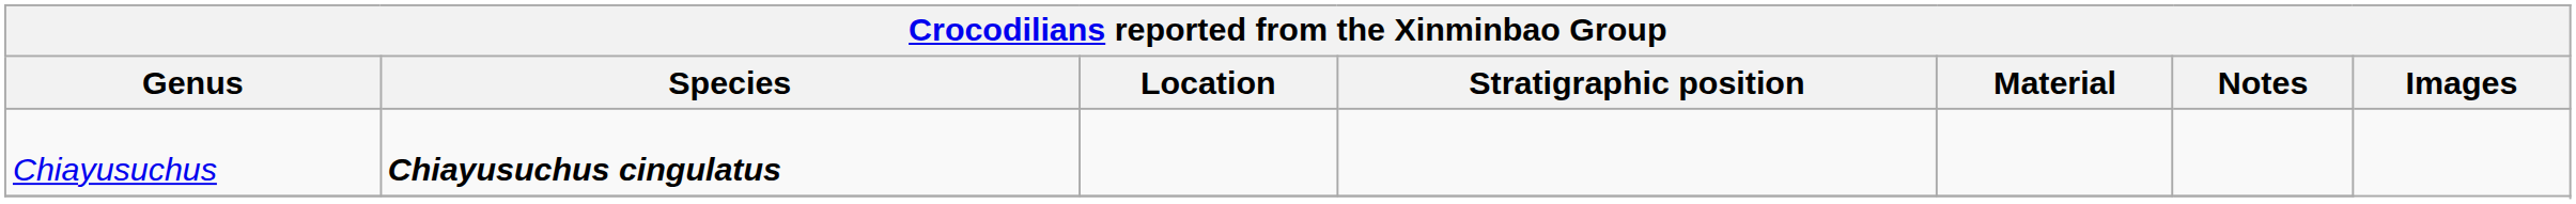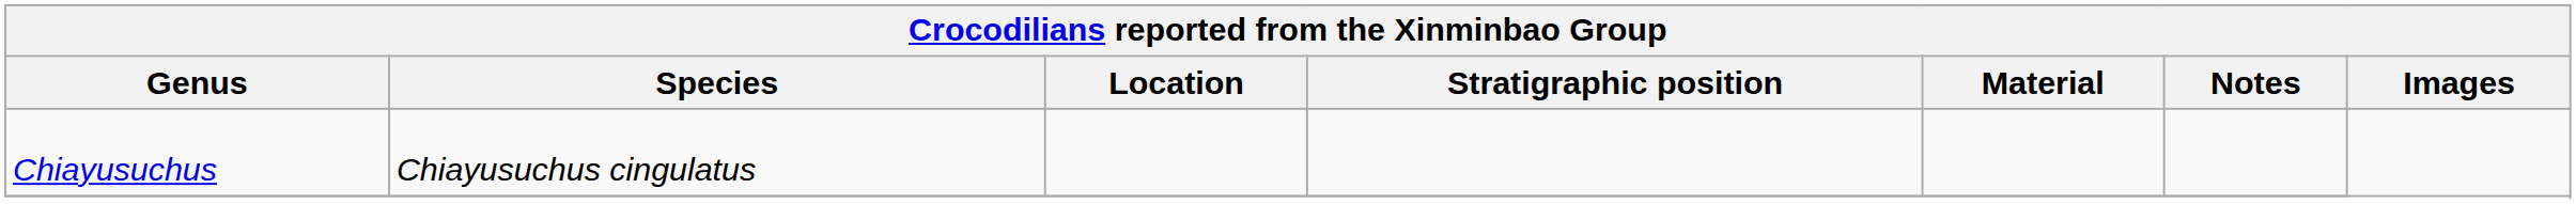Chiayusuchus | Species: bold -> normal
